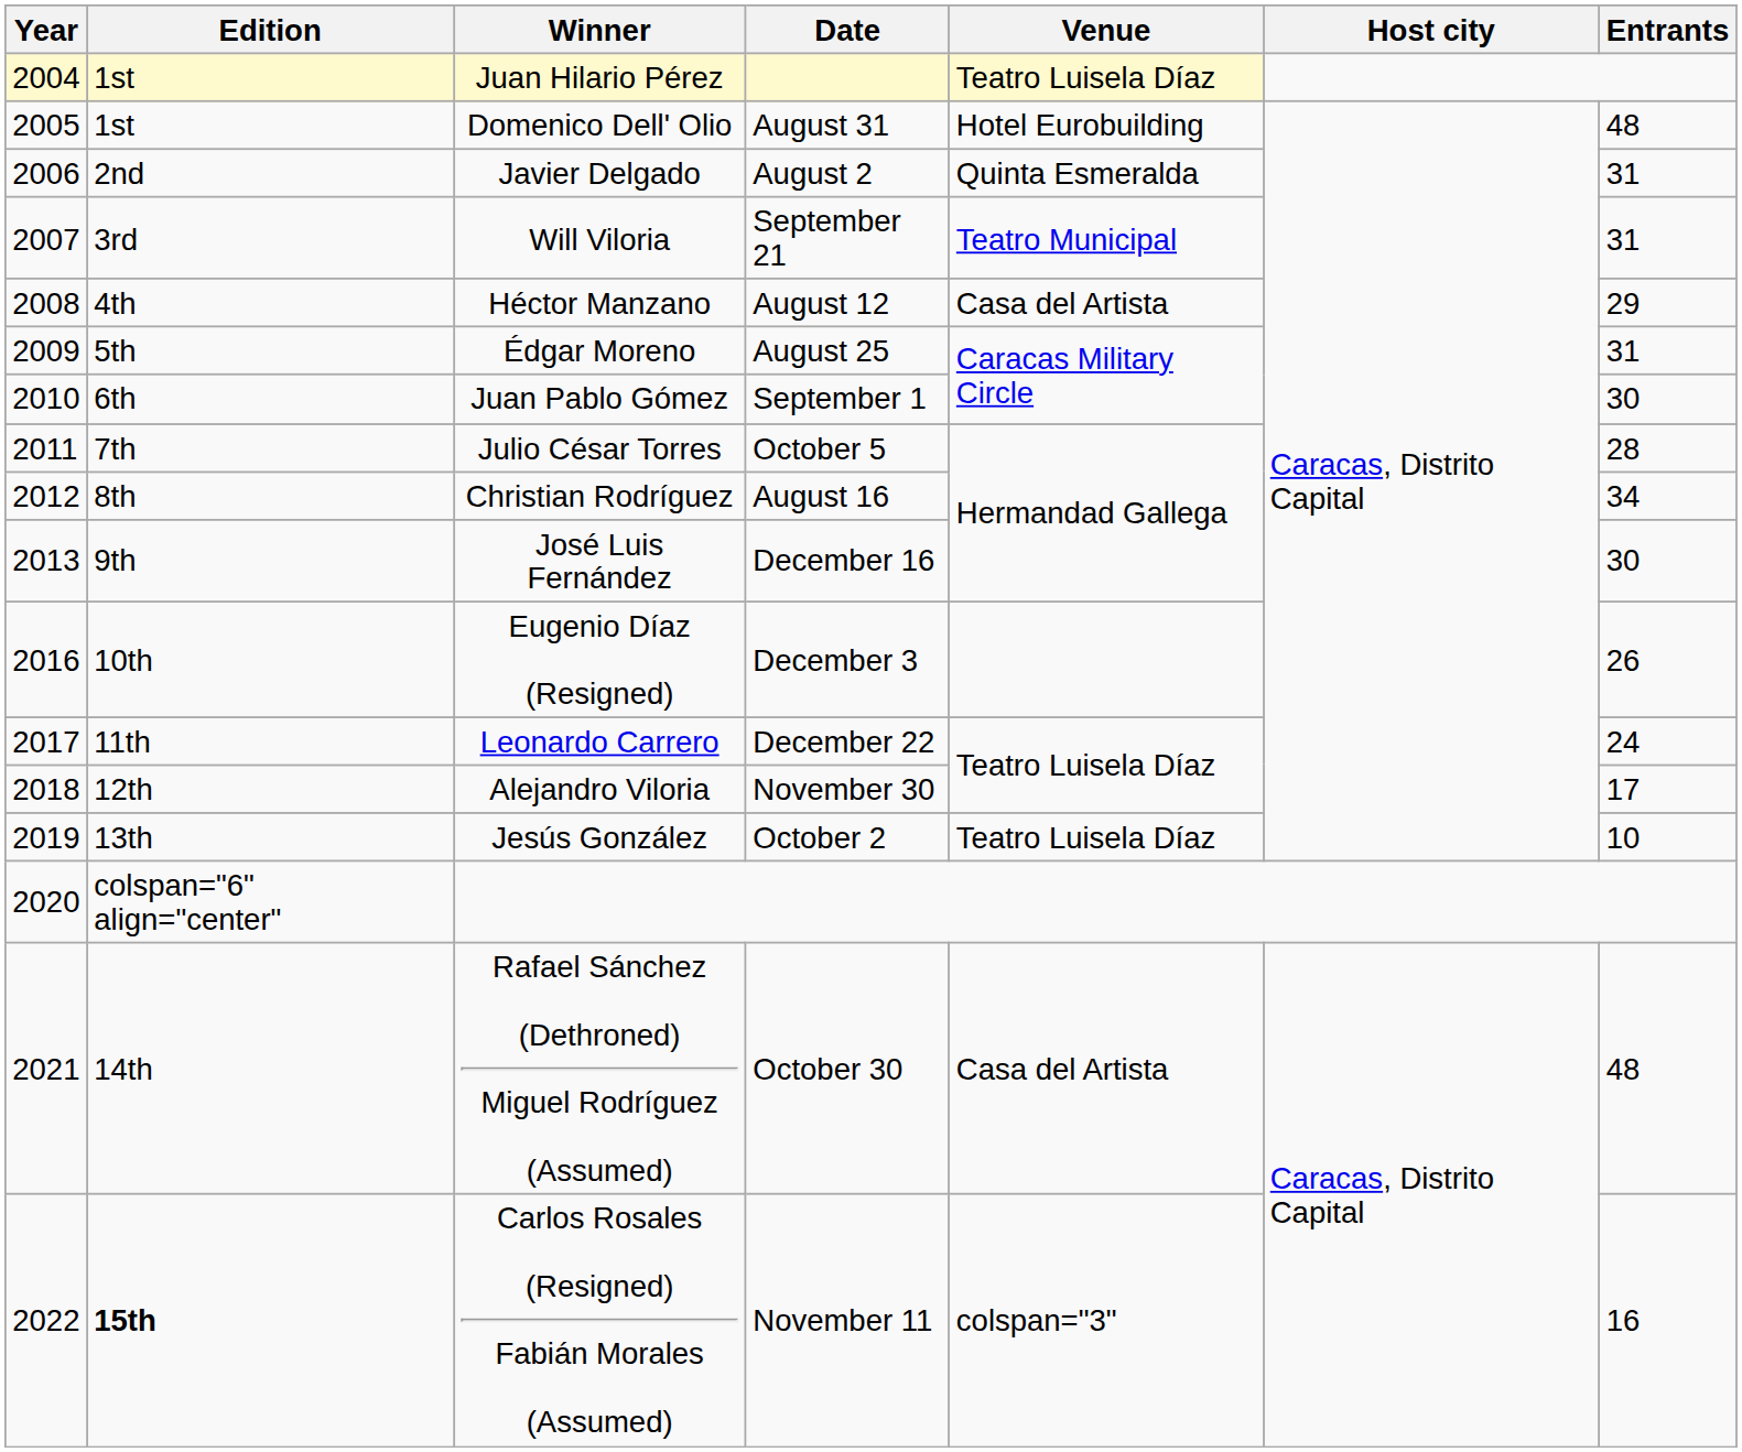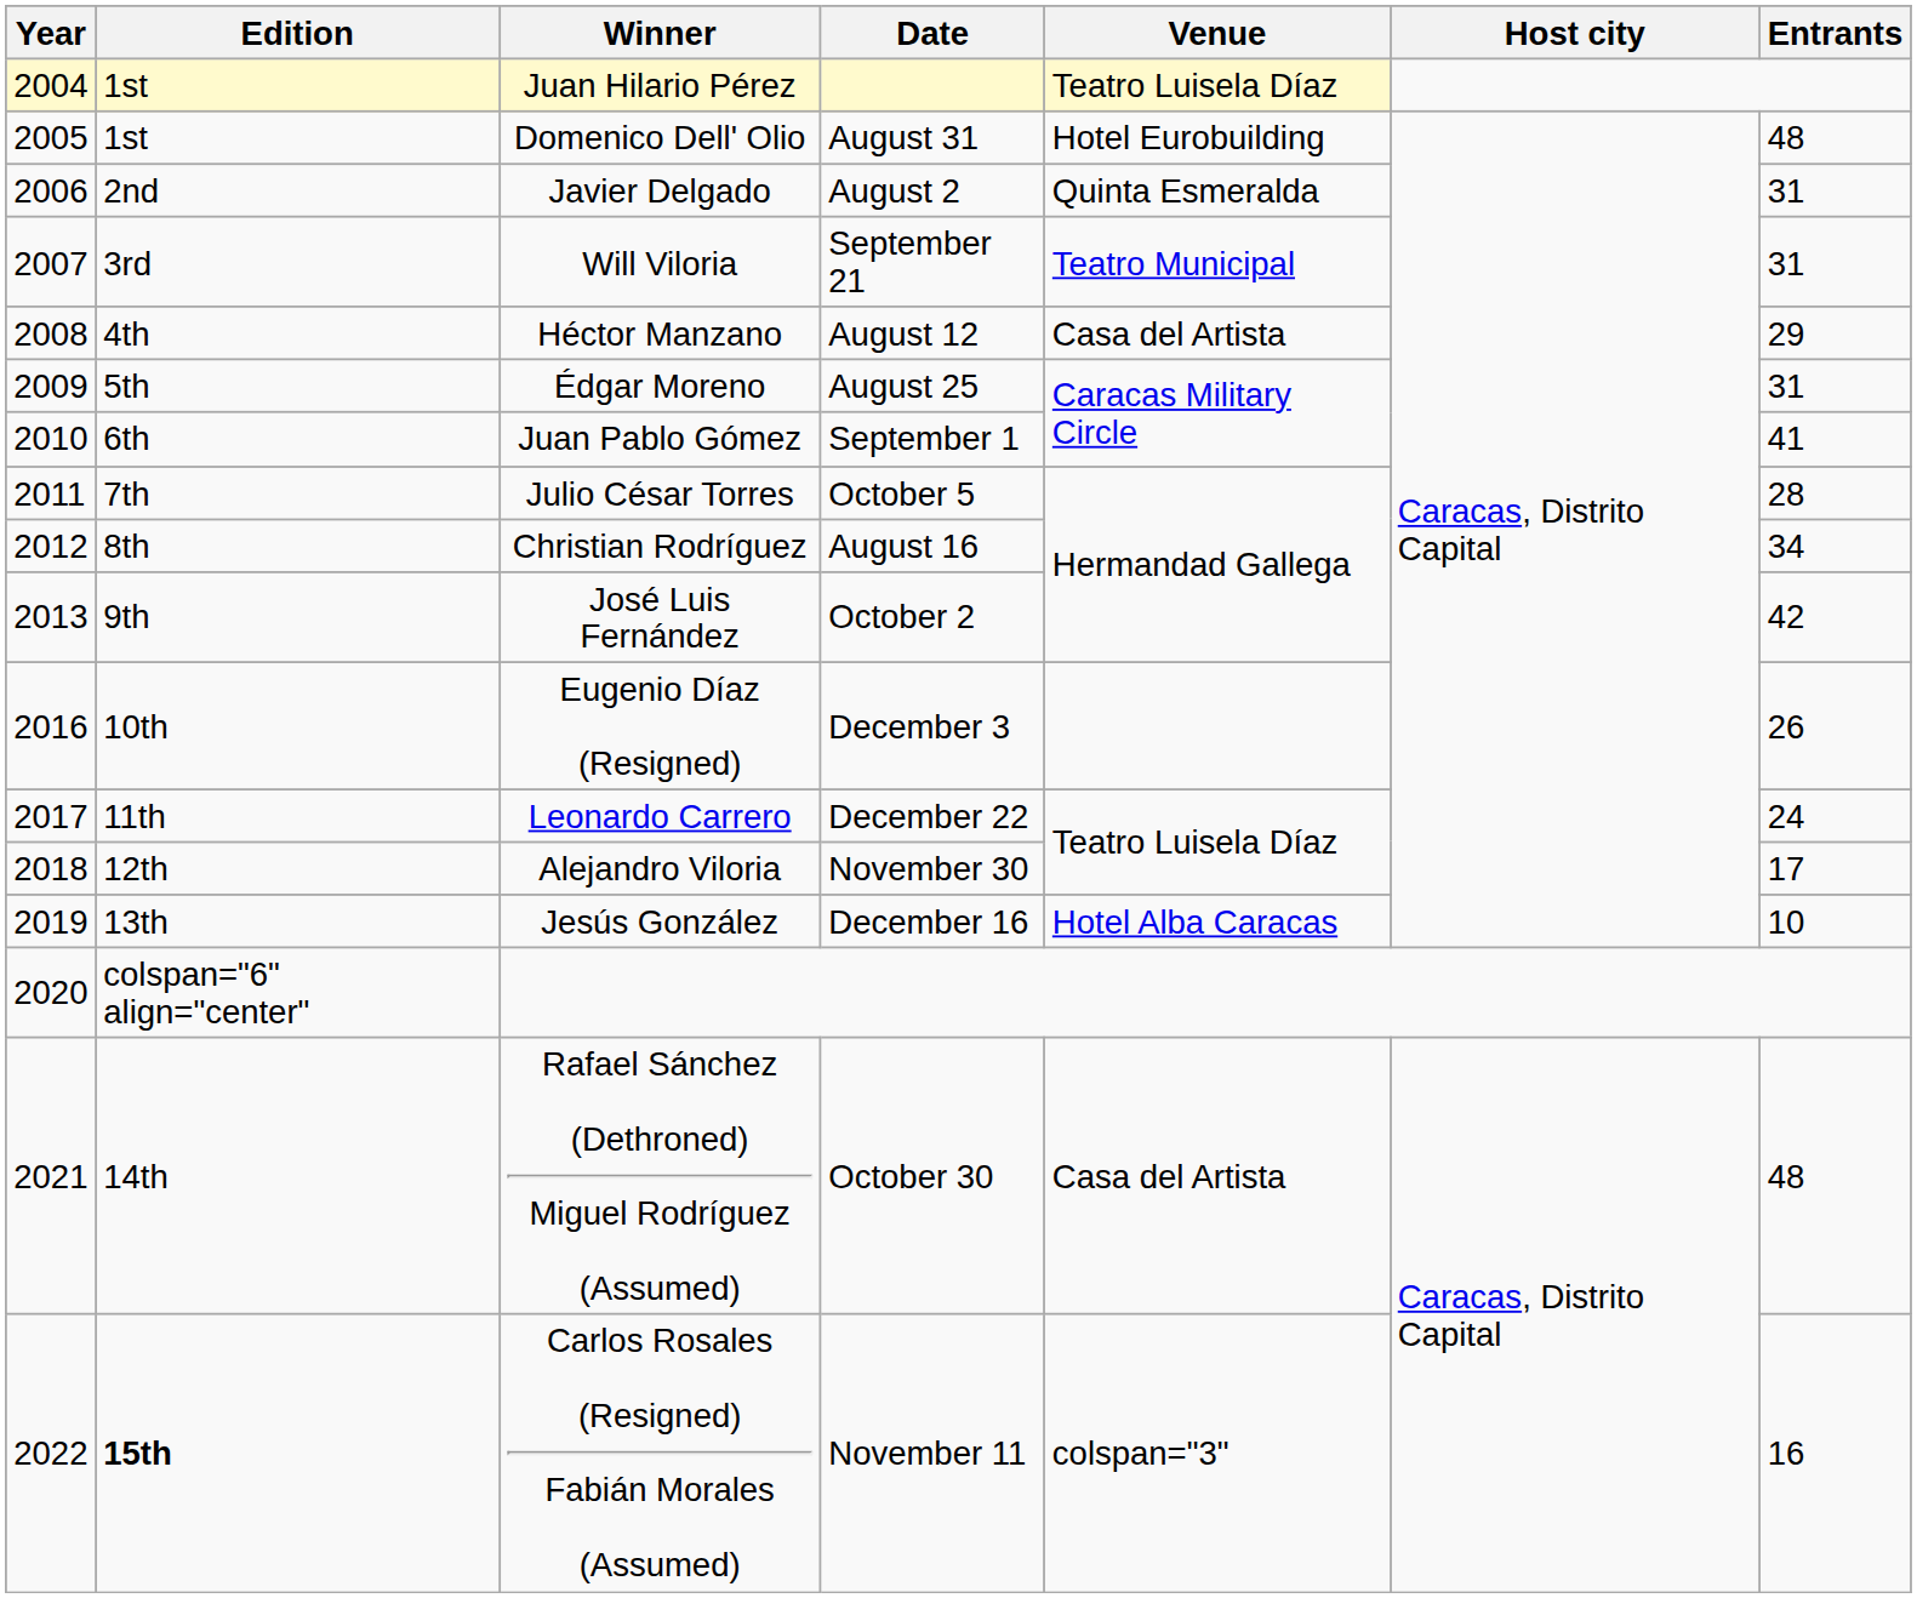Juan Pablo Gómez | Entrants: 30 -> 41
José Luis Fernández | Date: December 16 -> October 2
José Luis Fernández | Entrants: 30 -> 42
Jesús González | Date: October 2 -> December 16
Jesús González | Venue: Teatro Luisela Díaz -> Hotel Alba Caracas
